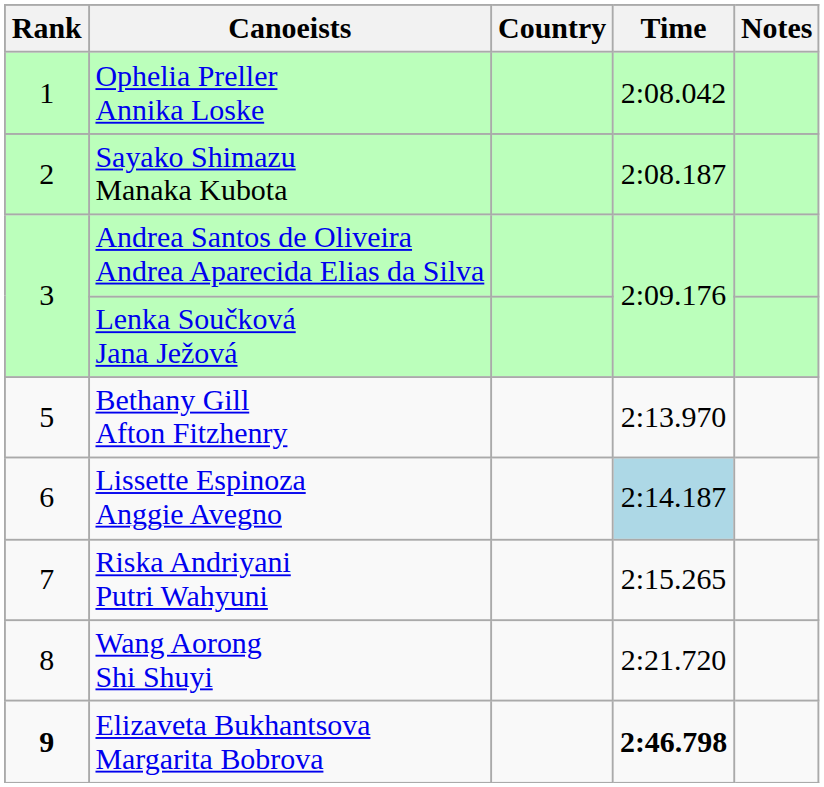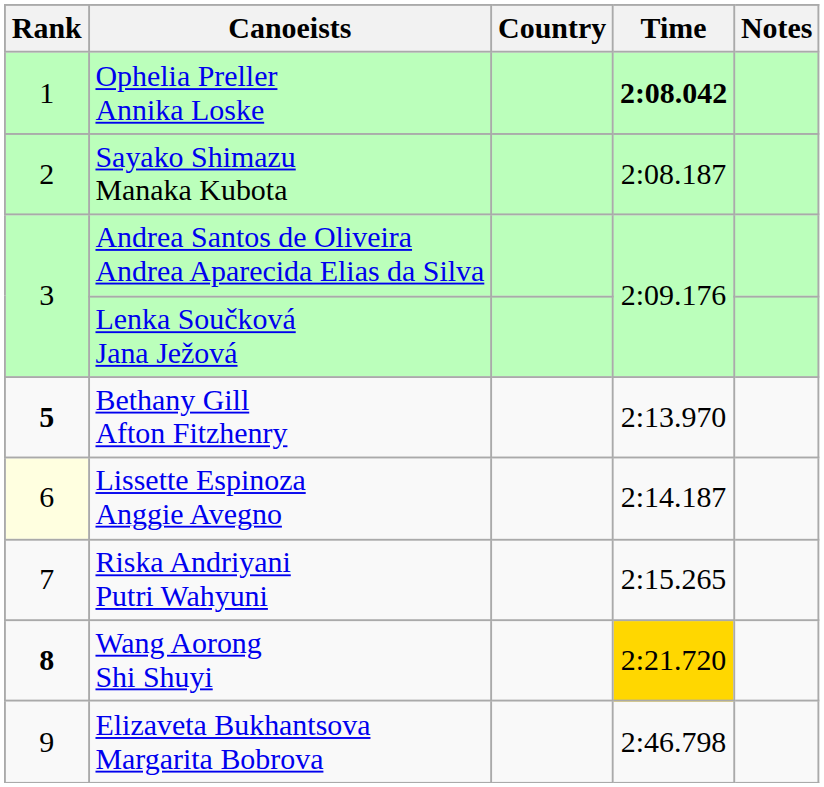Ophelia Preller Annika Loske | Time: normal -> bold
Bethany Gill Afton Fitzhenry | Rank: normal -> bold
Lissette Espinoza Anggie Avegno | Rank: no background -> lightyellow background
Lissette Espinoza Anggie Avegno | Time: lightblue background -> no background
Wang Aorong Shi Shuyi | Rank: normal -> bold
Wang Aorong Shi Shuyi | Time: no background -> gold background
Elizaveta Bukhantsova Margarita Bobrova | Rank: bold -> normal
Elizaveta Bukhantsova Margarita Bobrova | Time: bold -> normal
